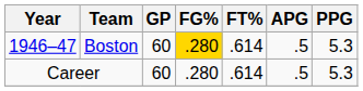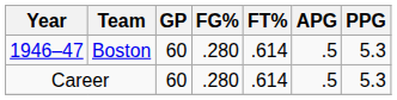1946–47 | FG%: gold background -> no background
